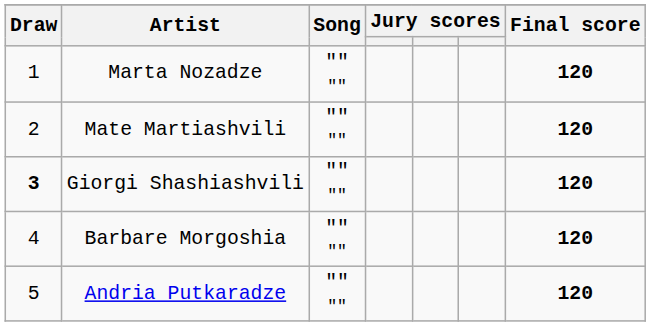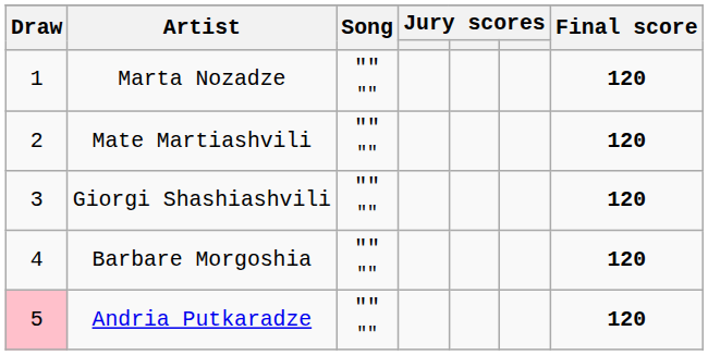Giorgi Shashiashvili | Draw: bold -> normal
Andria Putkaradze | Draw: no background -> pink background
